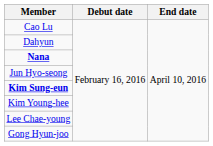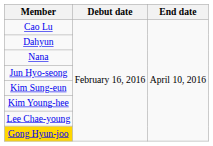Nana | Member: bold -> normal
Kim Sung-eun | Member: bold -> normal
Gong Hyun-joo | Member: no background -> gold background
